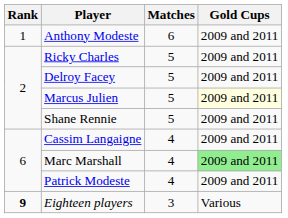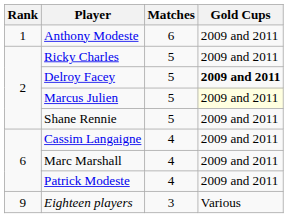Delroy Facey | Gold Cups: normal -> bold
Marc Marshall | Gold Cups: lightgreen background -> no background
Eighteen players | Rank: bold -> normal
